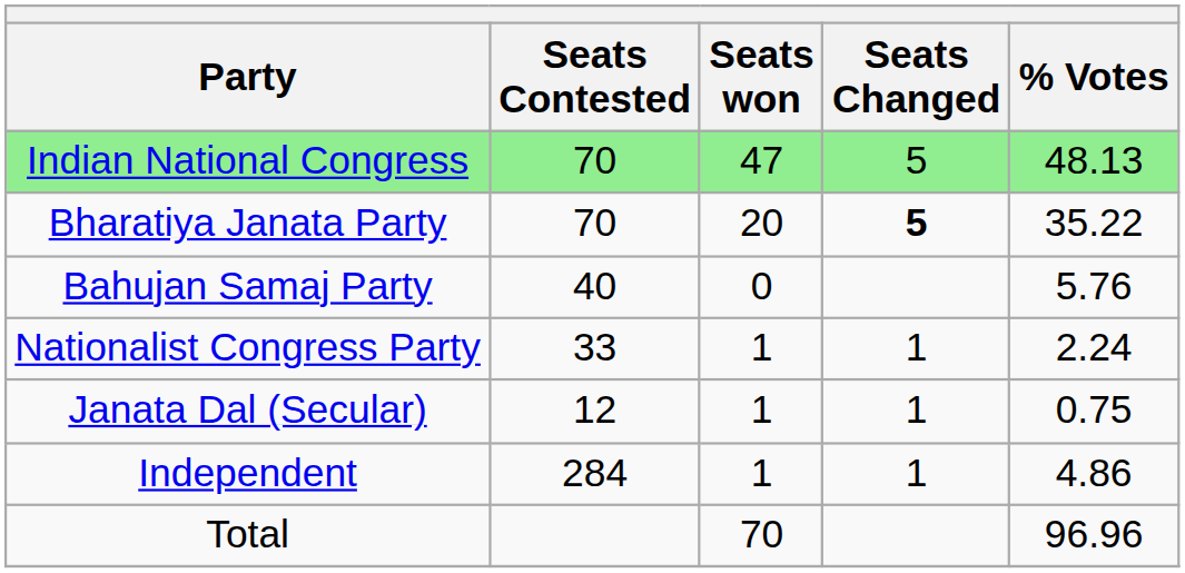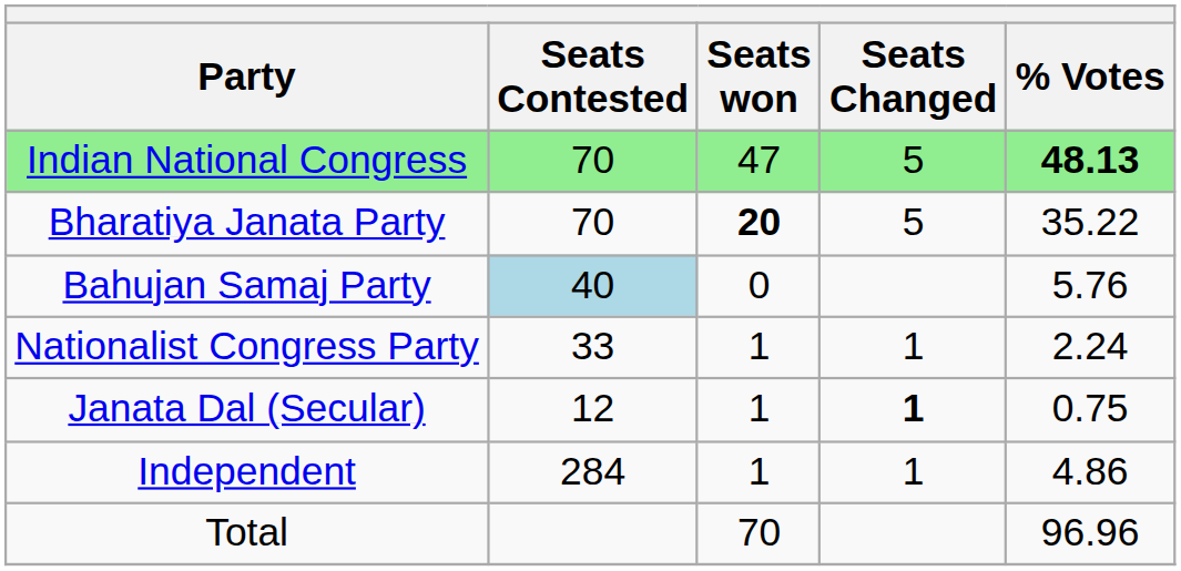Indian National Congress | % Votes: normal -> bold
Bharatiya Janata Party | Seats won: normal -> bold
Bharatiya Janata Party | Seats Changed: bold -> normal
Bahujan Samaj Party | Seats Contested: no background -> lightblue background
Janata Dal (Secular) | Seats Changed: normal -> bold
